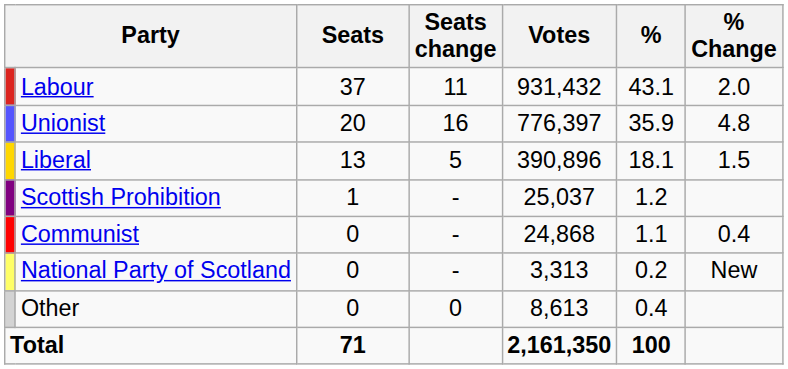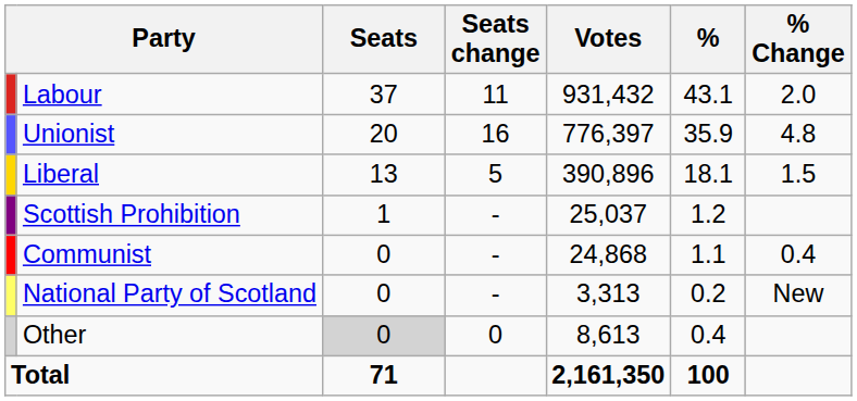Other | Seats: no background -> lightgrey background
